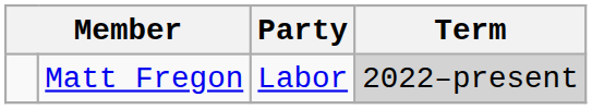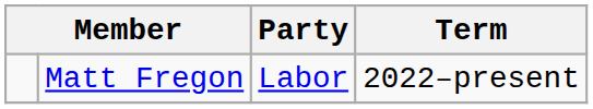Matt Fregon | Term: lightgrey background -> no background
